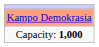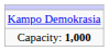row 2 | column 1: lightsalmon background -> no background
